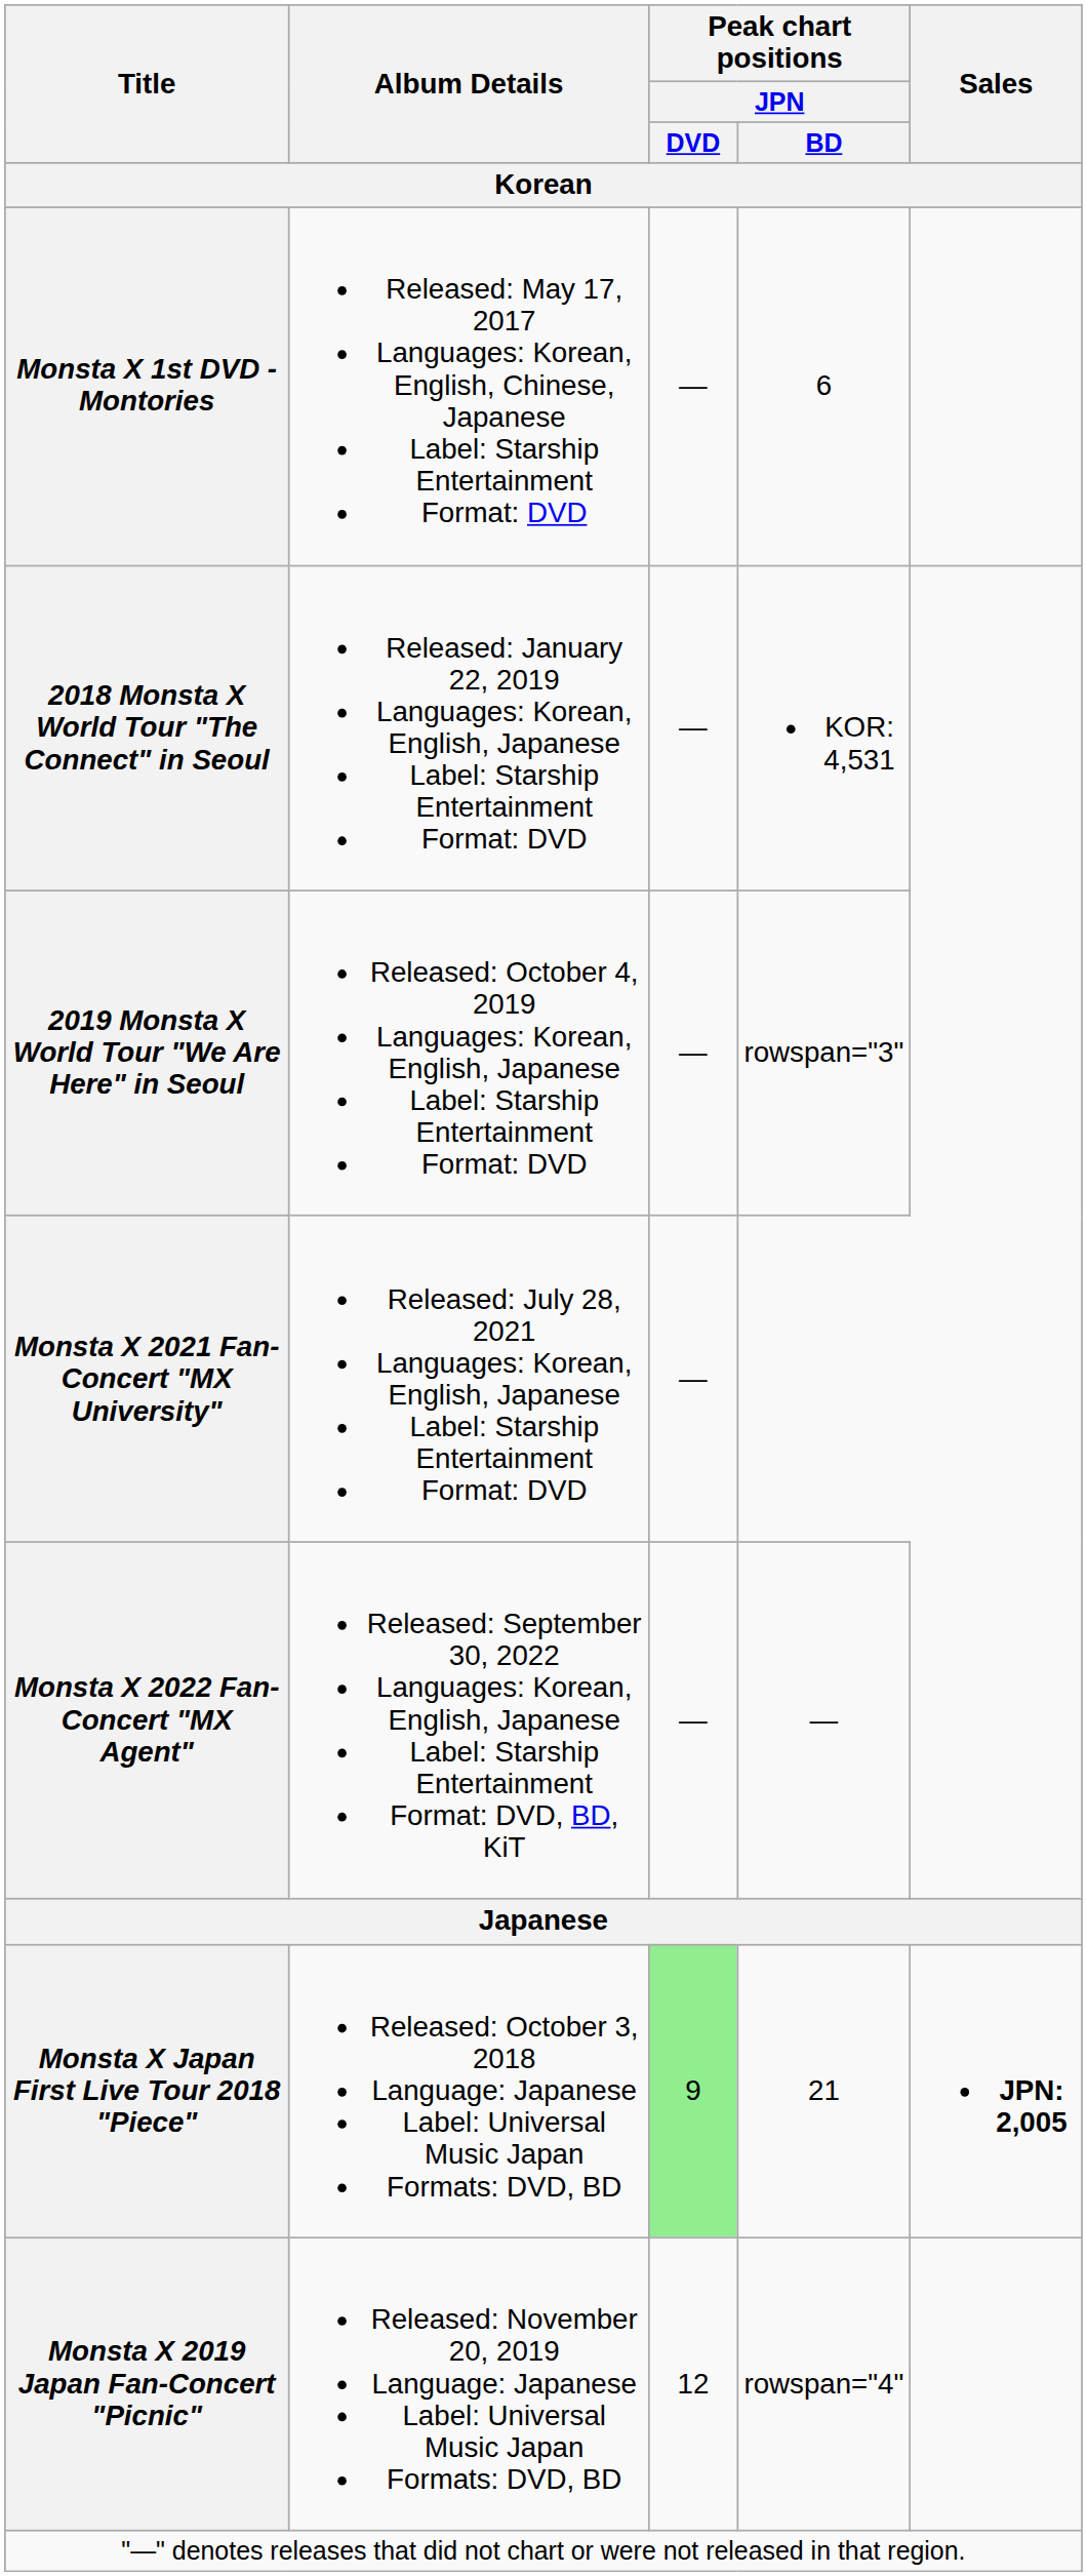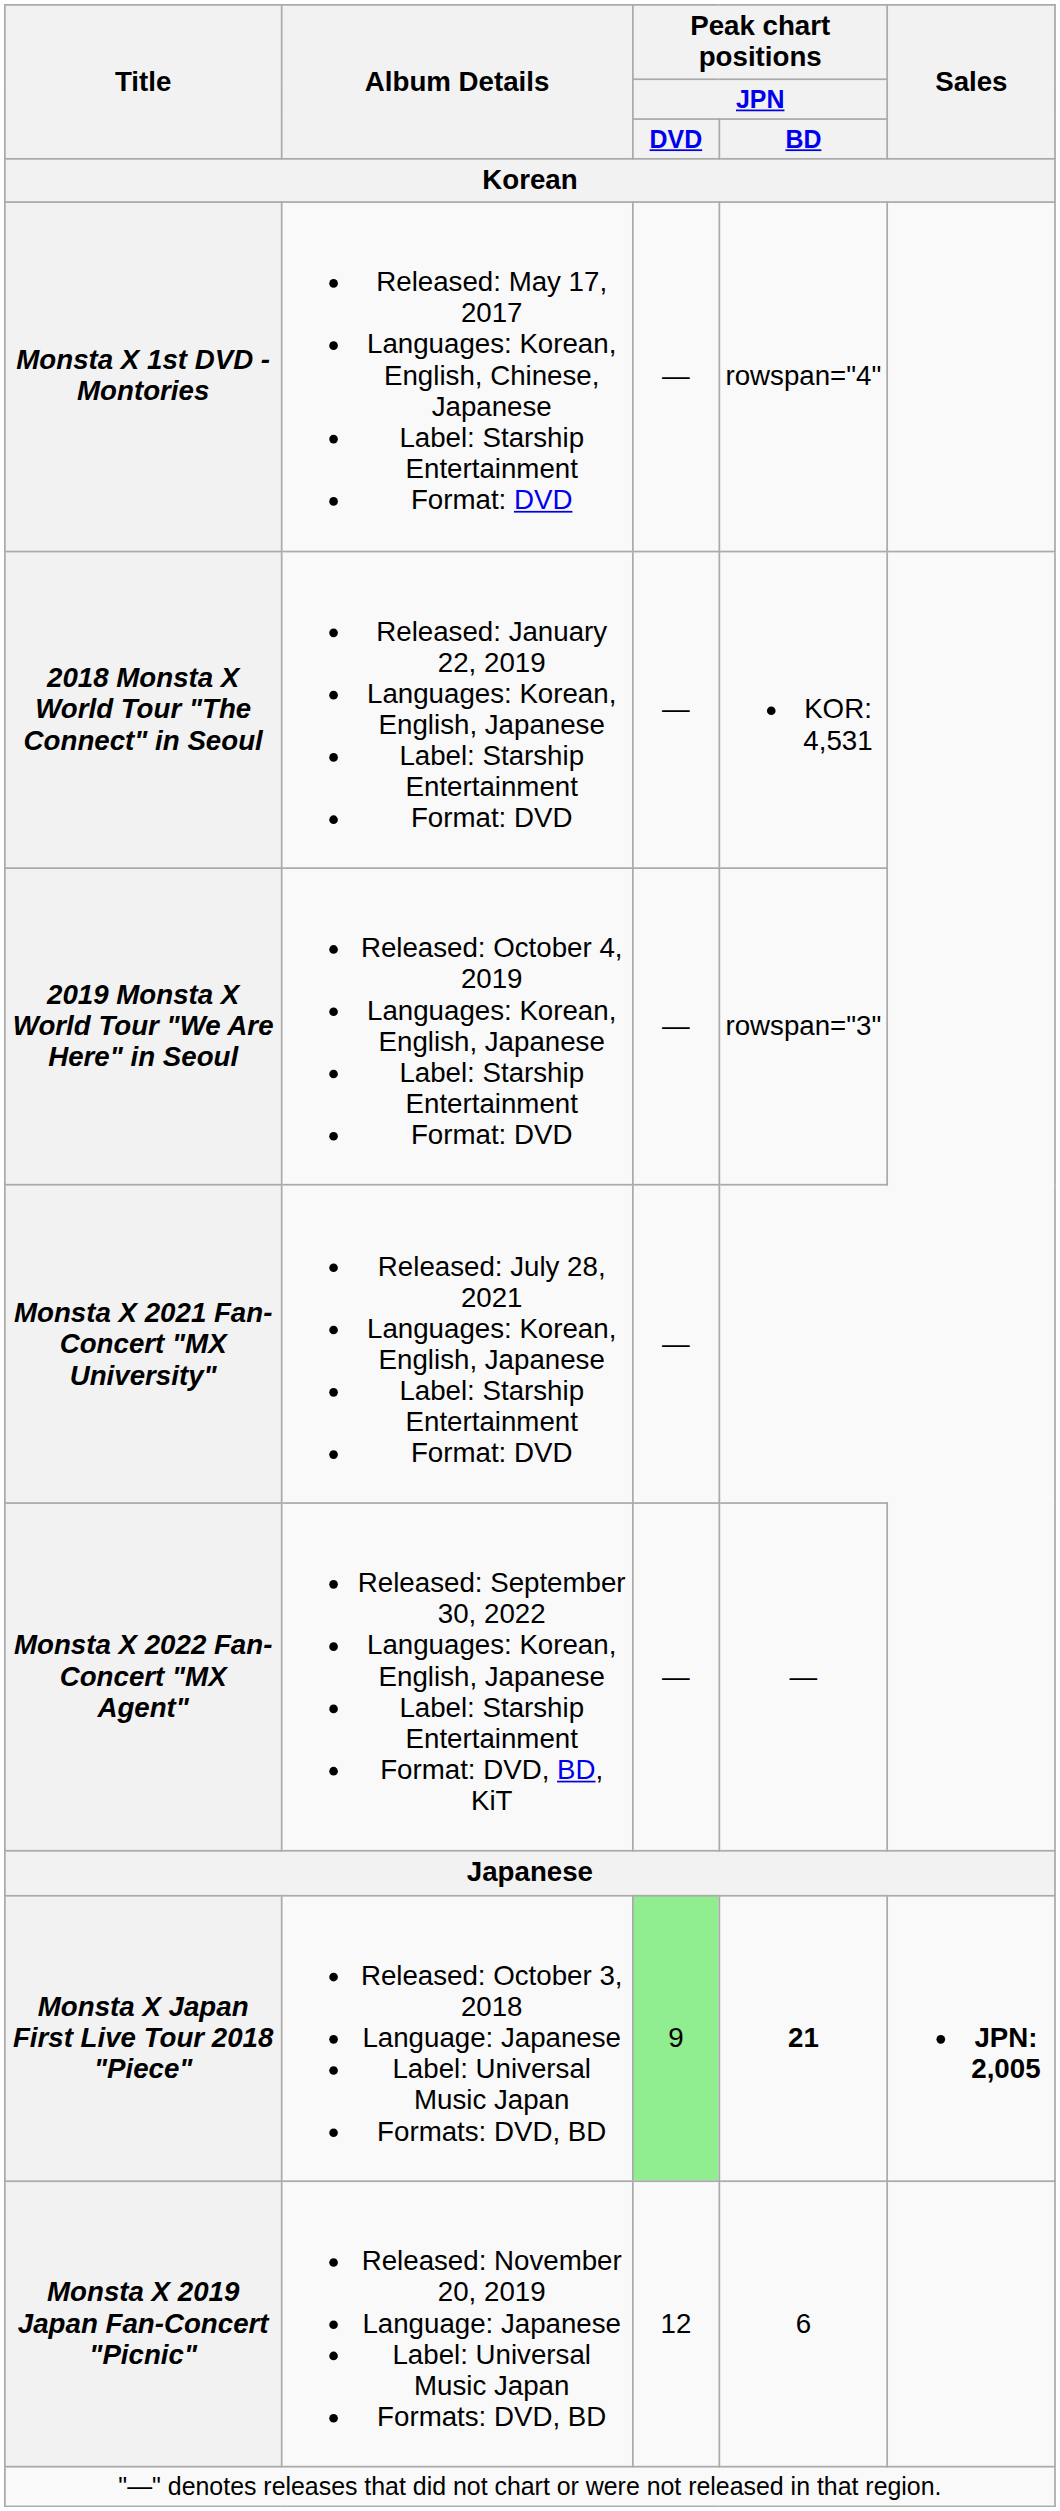Monsta X 1st DVD - Montories | Peak chart positions / JPN / BD / Korean: 6 -> rowspan="4"
Monsta X Japan First Live Tour 2018 "Piece" | Peak chart positions / JPN / BD / Korean: normal -> bold
Monsta X 2019 Japan Fan-Concert "Picnic" | Peak chart positions / JPN / BD / Korean: rowspan="4" -> 6
